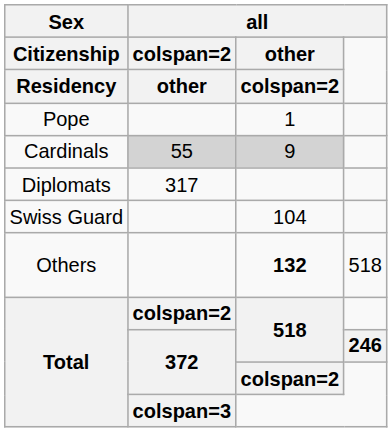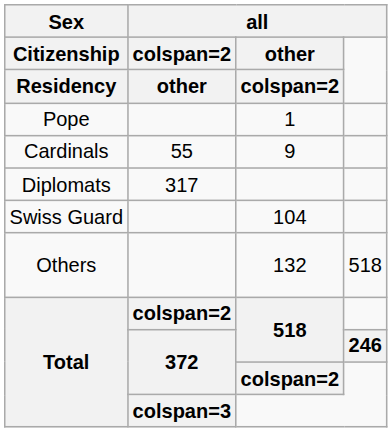Cardinals | all / colspan=2 / other: lightgrey background -> no background
Cardinals | all / other / colspan=2: lightgrey background -> no background
Others | all / other / colspan=2: bold -> normal
